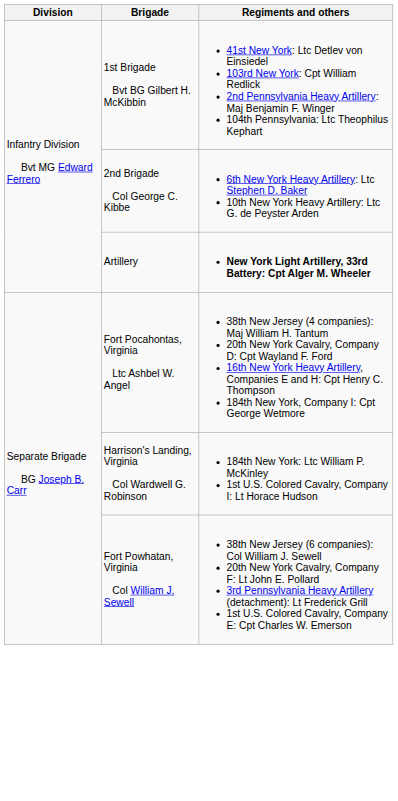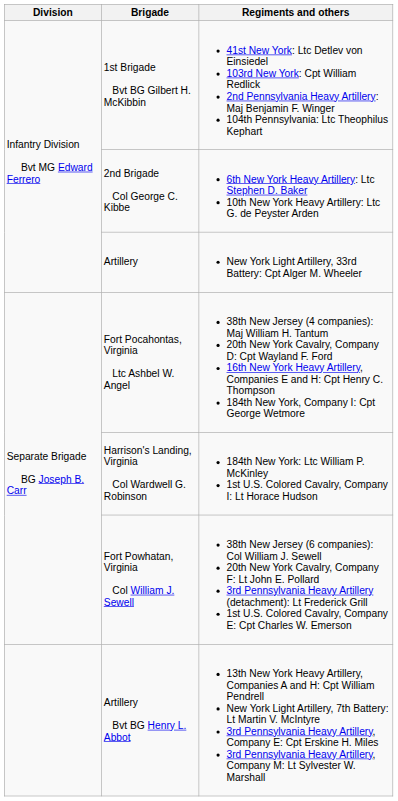Artillery | Regiments and others: bold -> normal
+ row: Artillery Bvt BG Henry L. Abbot | 13th New York Heavy Artillery, Companies A and H: Cpt William Pendrell New York Light Artillery, 7th Battery: Lt Martin V. McIntyre 3rd Pennsylvania Heavy Artillery, Company E: Cpt Erskine H. Miles 3rd Pennsylvania Heavy Artillery, Company M: Lt Sylvester W. Marshall
